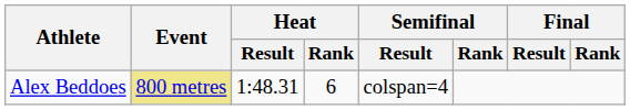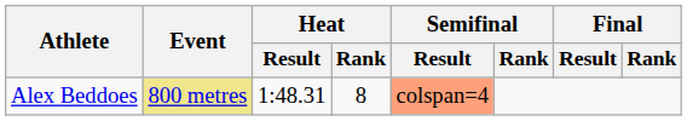Alex Beddoes | Heat / Rank: 6 -> 8
Alex Beddoes | Semifinal / Result: no background -> lightsalmon background
